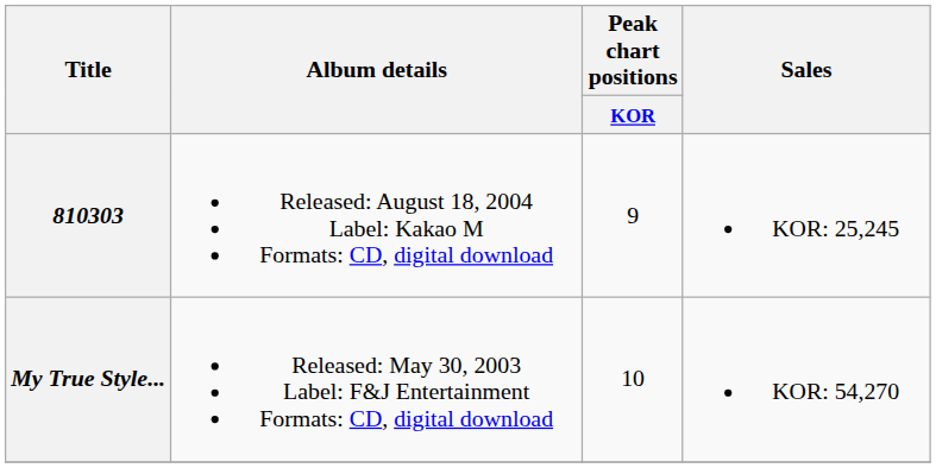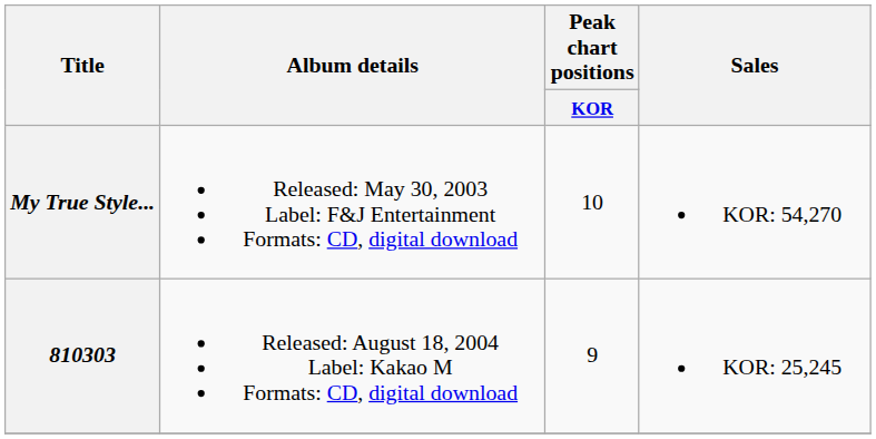rows swapped: My True Style... <-> 810303
